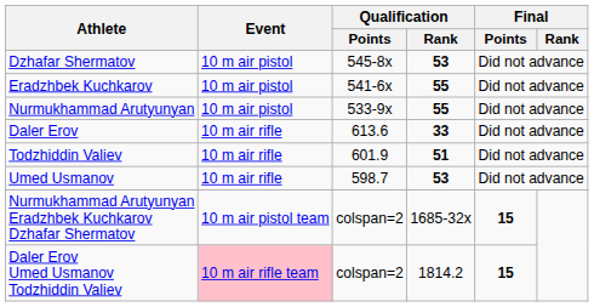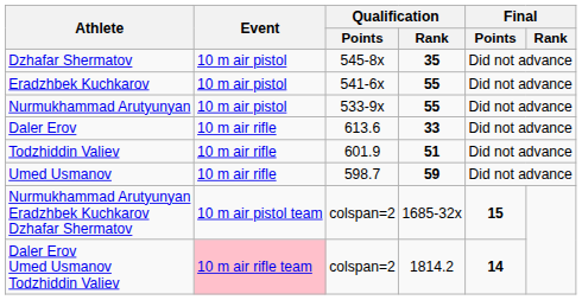Dzhafar Shermatov | Qualification / Rank: 53 -> 35
Umed Usmanov | Qualification / Rank: 53 -> 59
Daler Erov Umed Usmanov Todzhiddin Valiev | Final / Points: 15 -> 14
